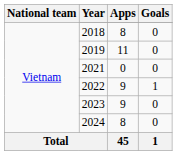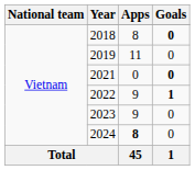2018 | Goals: normal -> bold
2021 | Goals: normal -> bold
2022 | Goals: normal -> bold
2024 | Apps: normal -> bold
